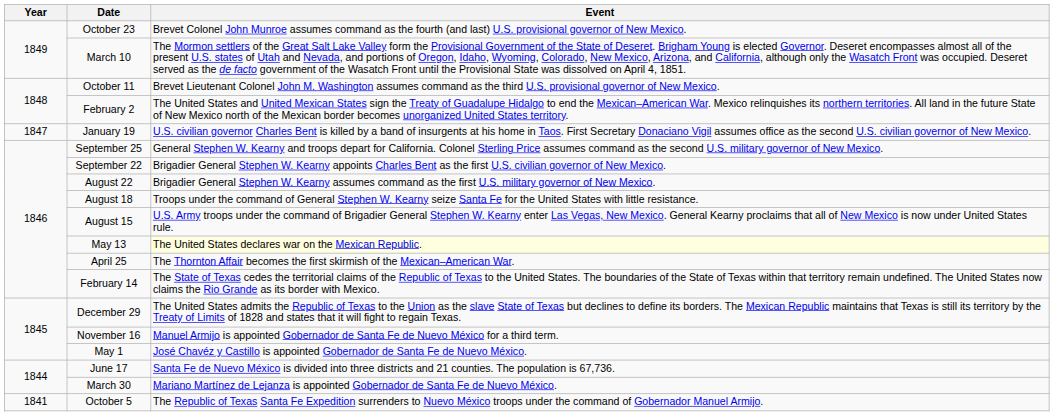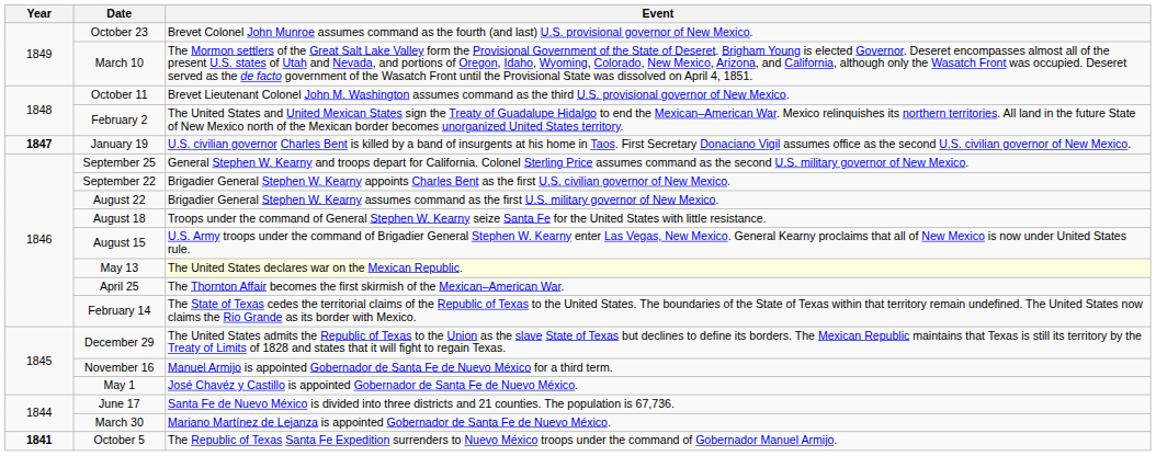January 19 | Year: normal -> bold
October 5 | Year: normal -> bold
